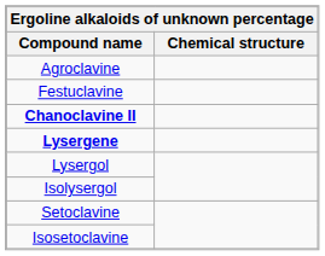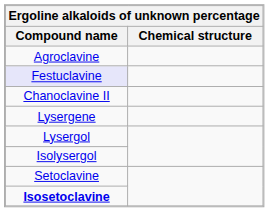Festuclavine | Compound name: no background -> lavender background
Chanoclavine II | Compound name: bold -> normal
Lysergene | Compound name: bold -> normal
Isosetoclavine | Compound name: normal -> bold
